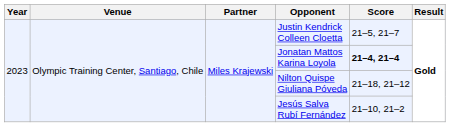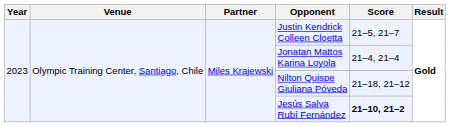Jonatan Mattos Karina Loyola | Score: bold -> normal
Jesús Salva Rubí Fernández | Score: normal -> bold
